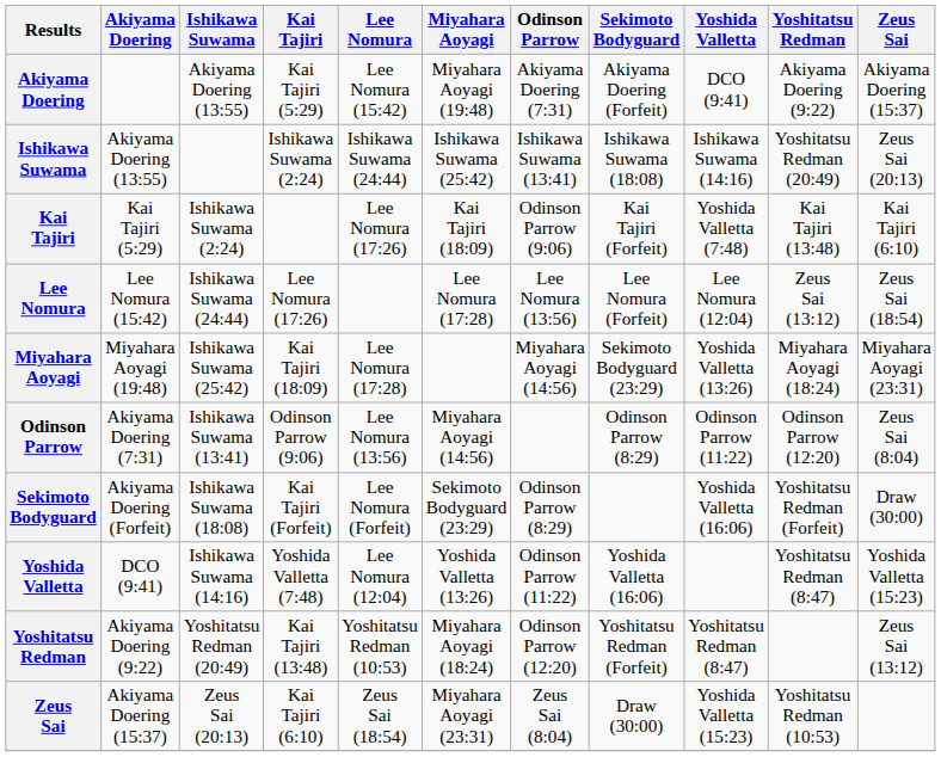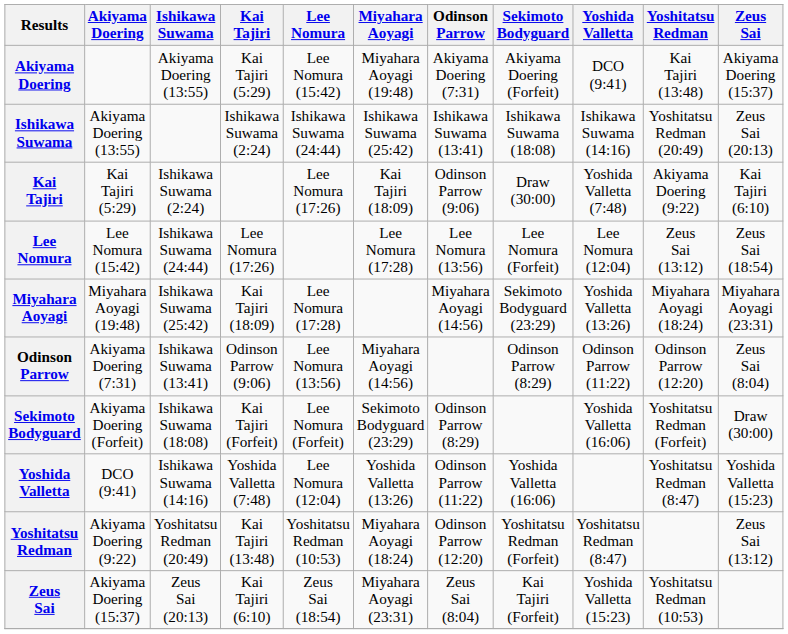row 2 | Yoshitatsu Redman: Akiyama Doering (9:22) -> Kai Tajiri (13:48)
row 4 | Sekimoto Bodyguard: Kai Tajiri (Forfeit) -> Draw (30:00)
row 4 | Yoshitatsu Redman: Kai Tajiri (13:48) -> Akiyama Doering (9:22)
row 11 | Sekimoto Bodyguard: Draw (30:00) -> Kai Tajiri (Forfeit)
